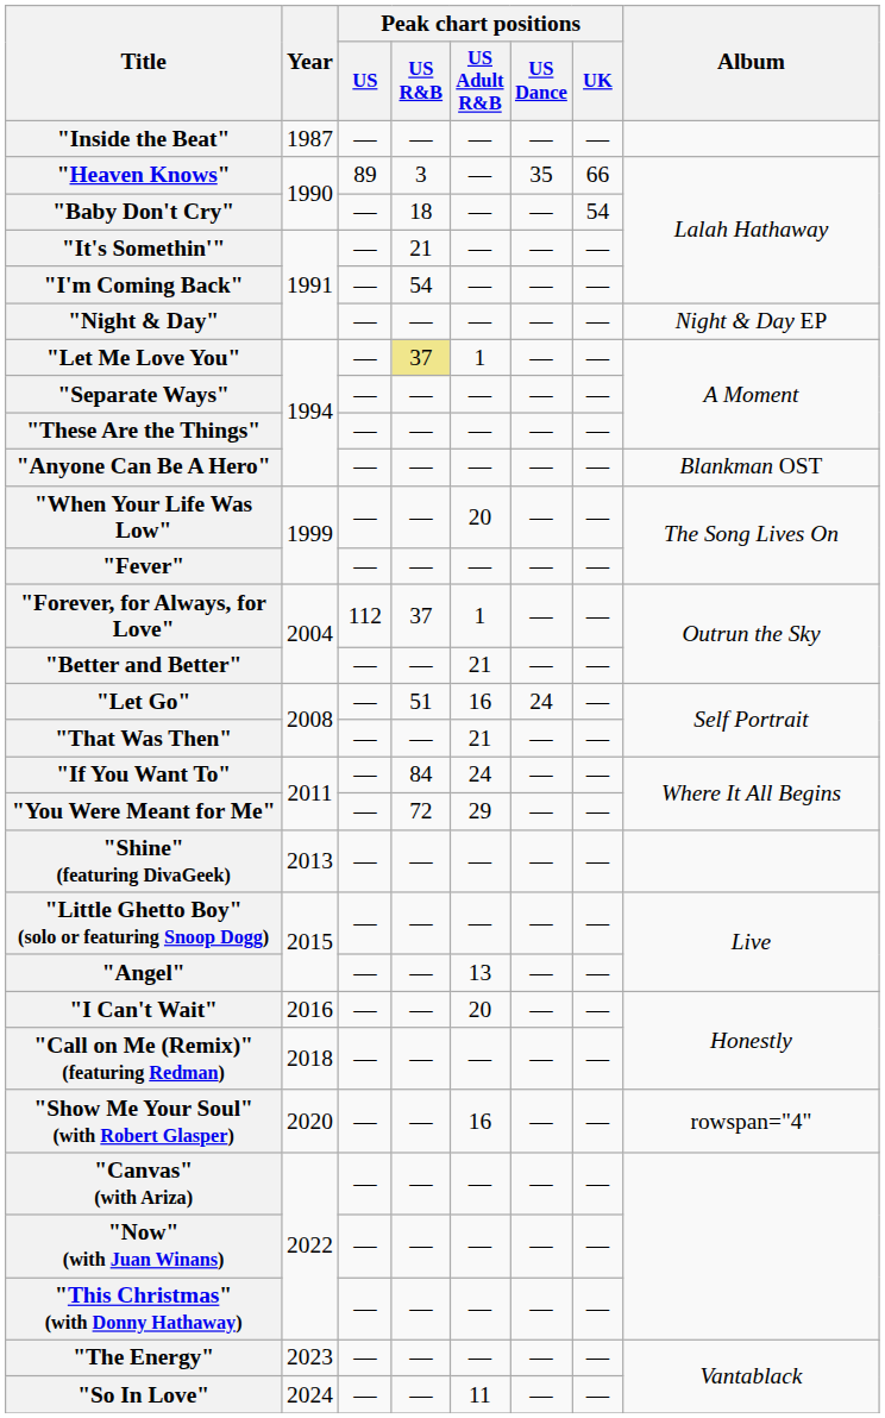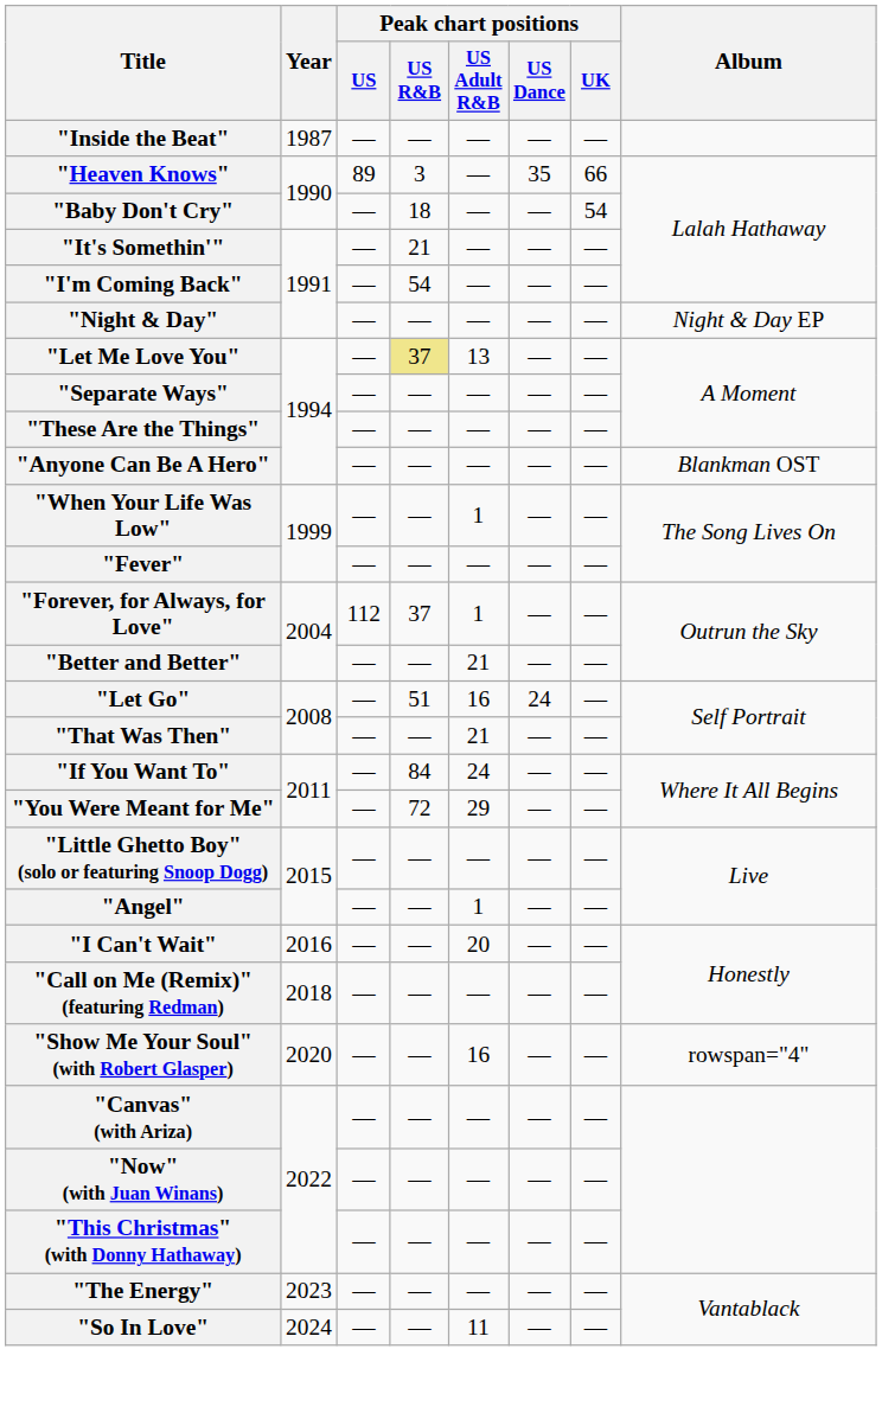"Let Me Love You" | Peak chart positions / US Adult R&B: 1 -> 13
"When Your Life Was Low" | Peak chart positions / US Adult R&B: 20 -> 1
- row: "Shine" (featuring DivaGeek) | 2013 | — | — | — | — | —
"Angel" | Peak chart positions / US Adult R&B: 13 -> 1
